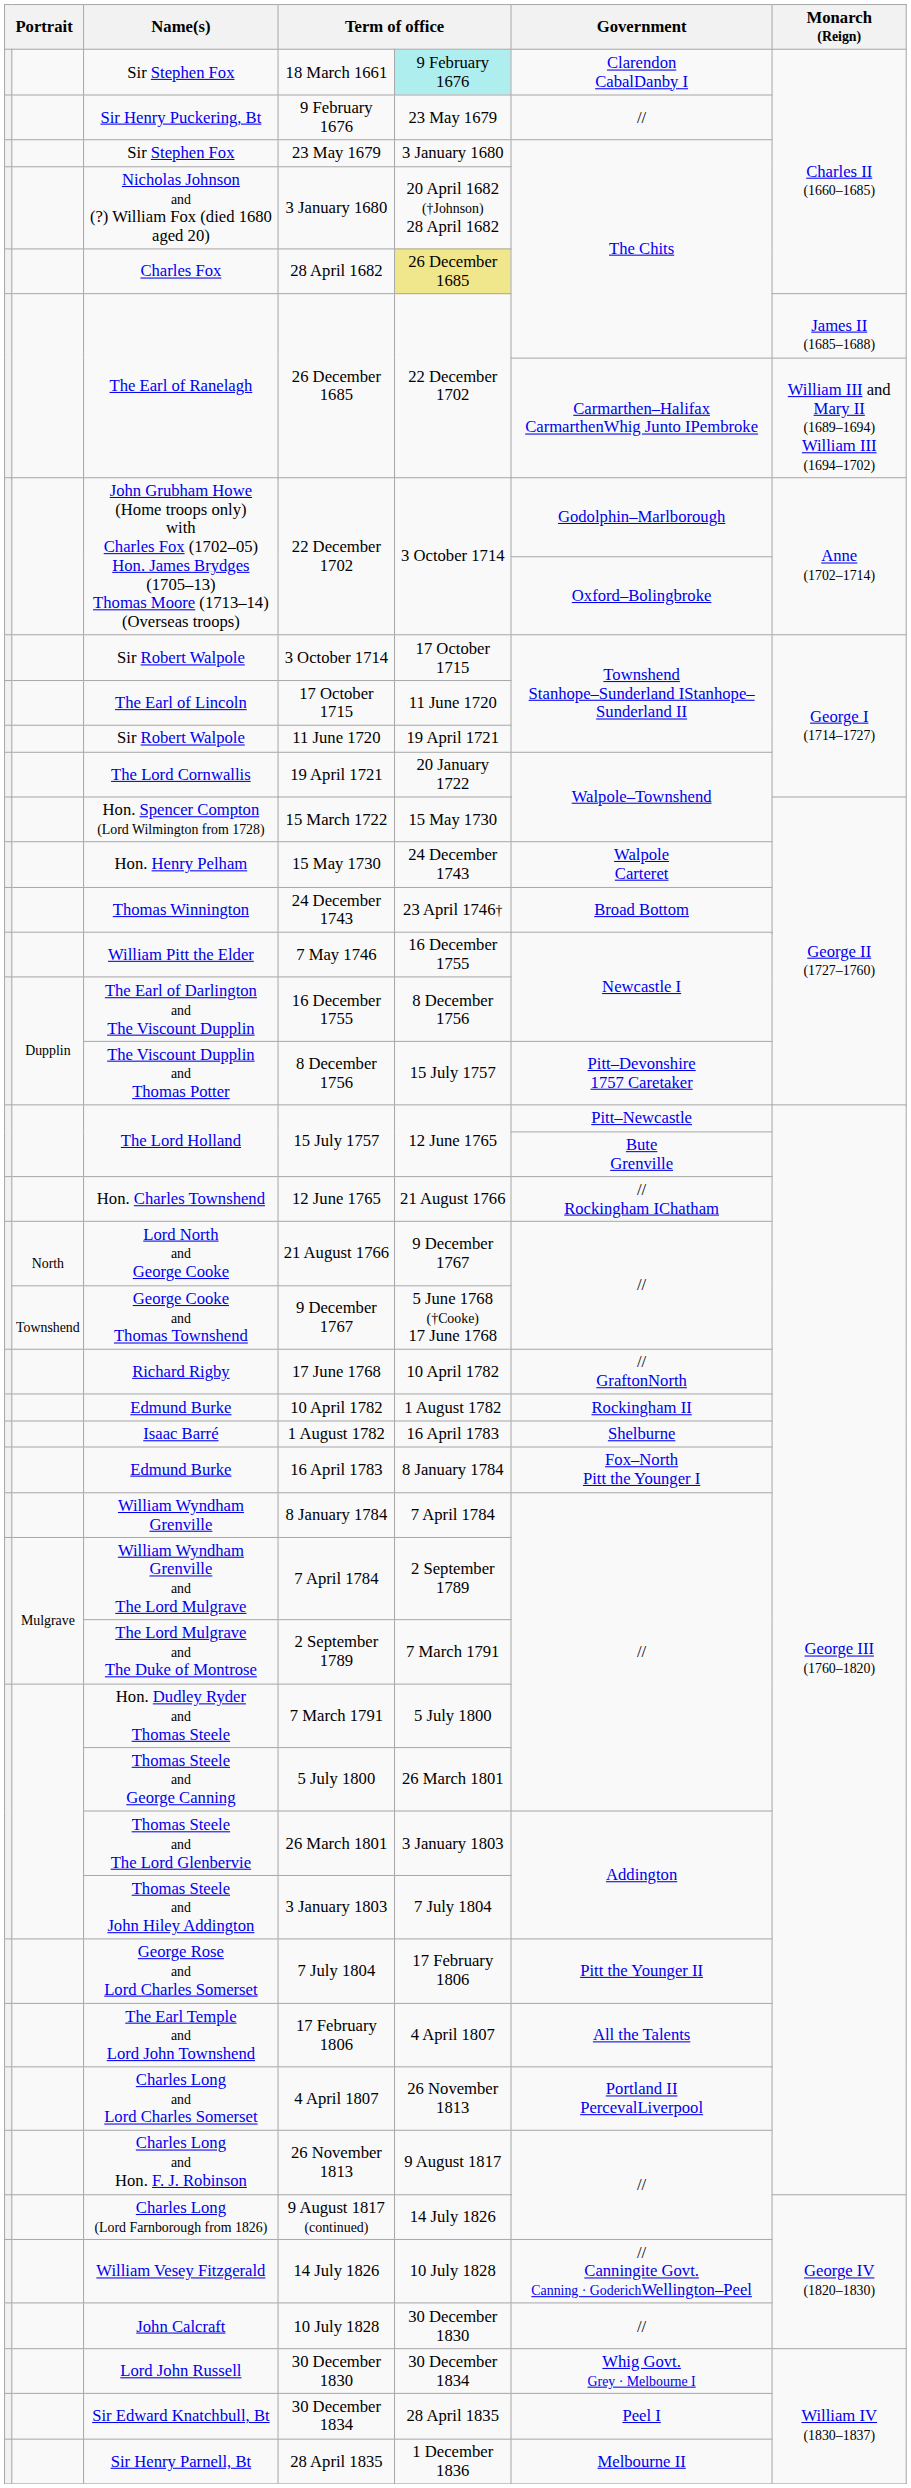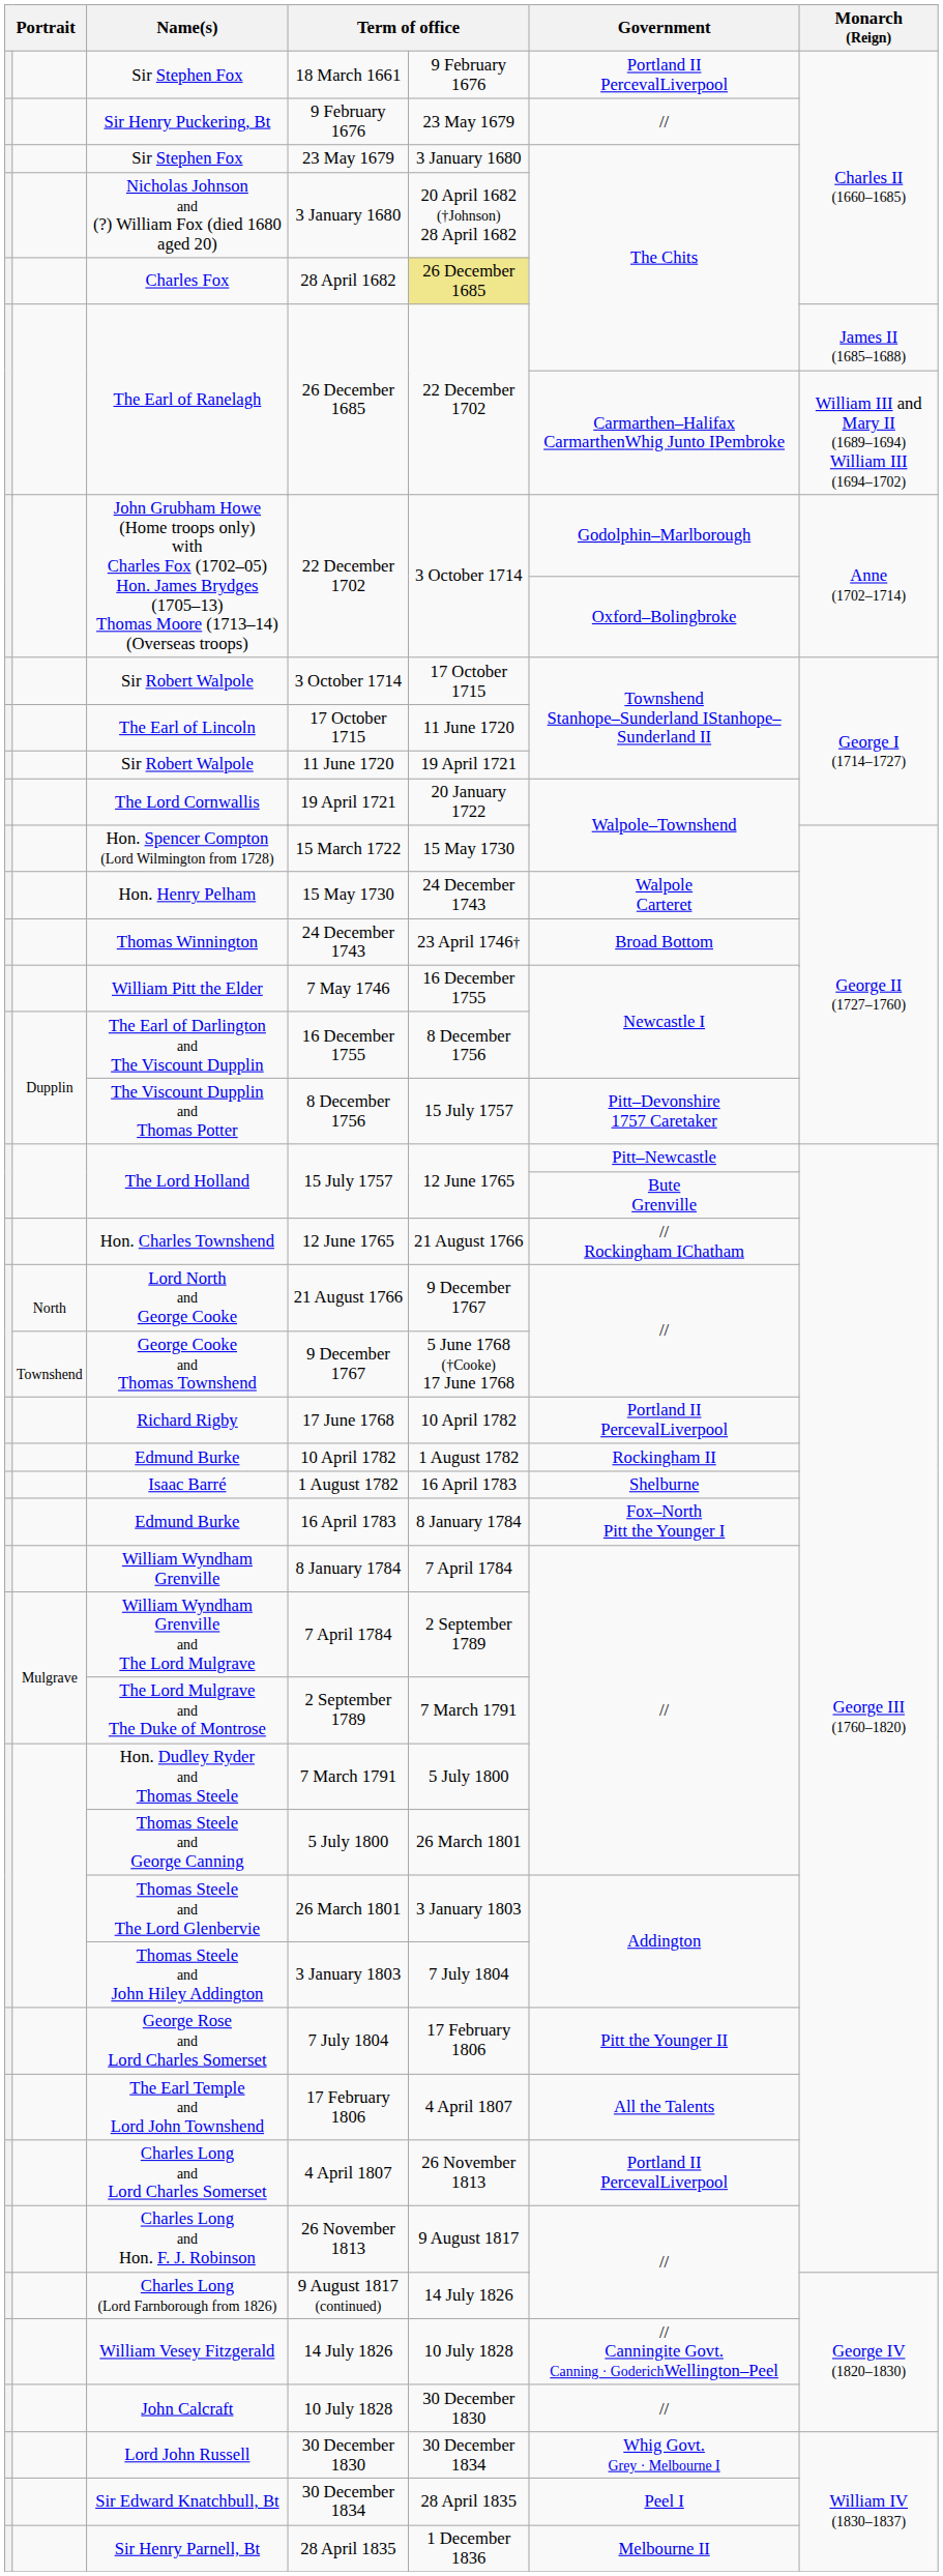18 March 1661 | column 5: paleturquoise background -> no background
18 March 1661 | Government: Clarendon CabalDanby I -> Portland II PercevalLiverpool
17 June 1768 | Government: // GraftonNorth -> Portland II PercevalLiverpool
